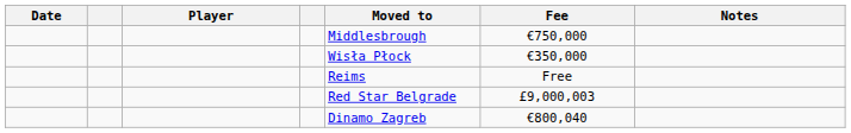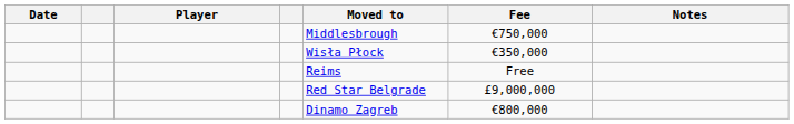row 5 | Fee: £9,000,003 -> £9,000,000
row 6 | Fee: €800,040 -> €800,000
